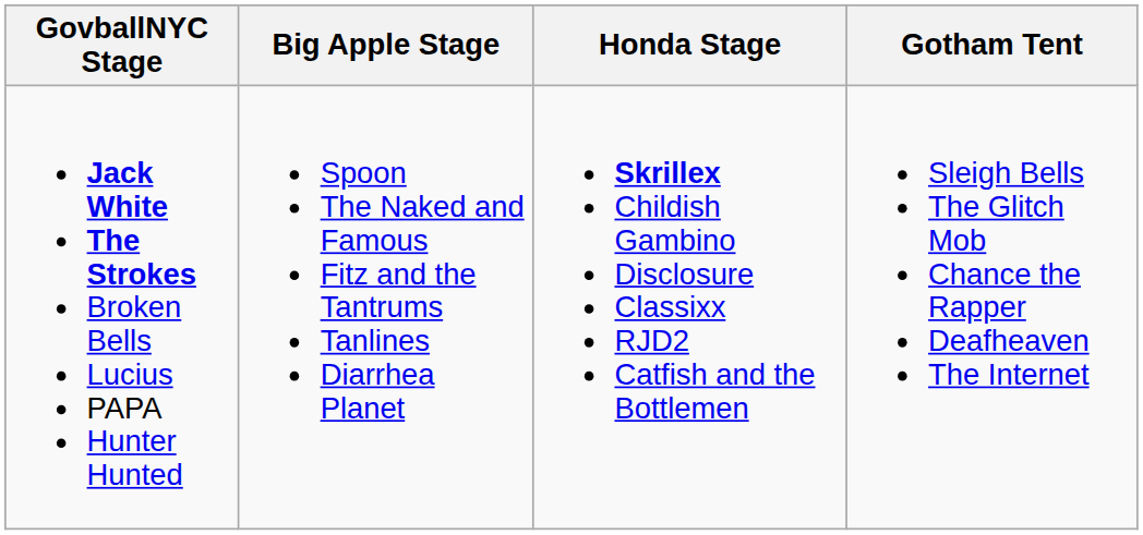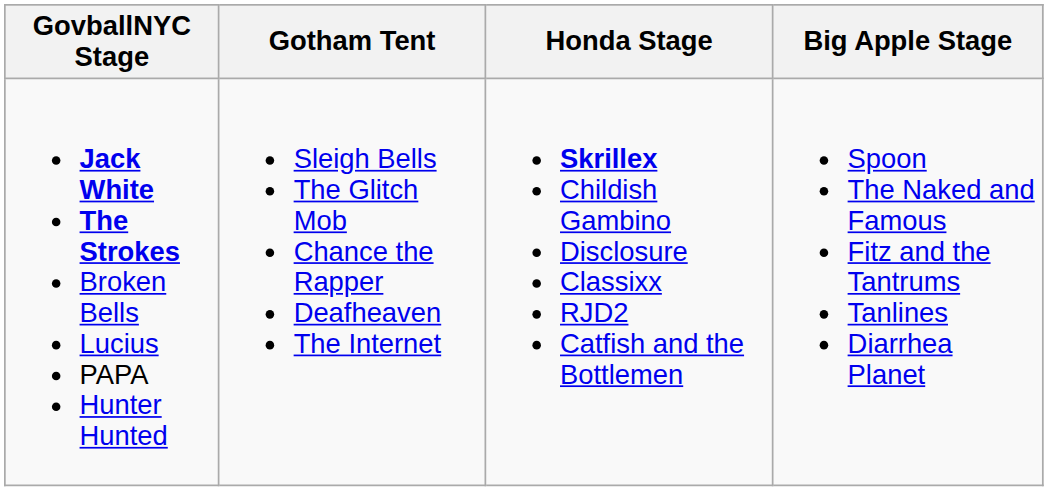columns swapped: Big Apple Stage <-> Gotham Tent
